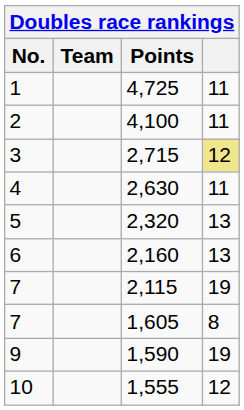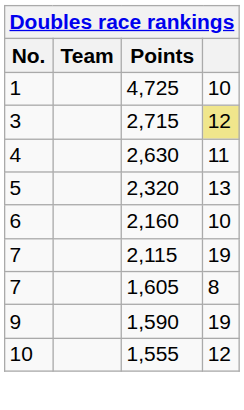4,725 | column 4: 11 -> 10
- row: 2 | 4,100 | 11
2,160 | column 4: 13 -> 10
